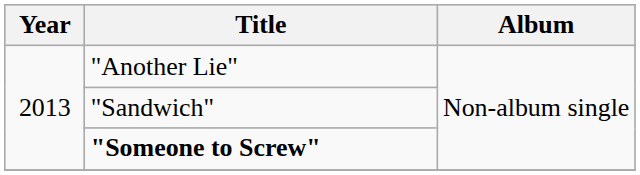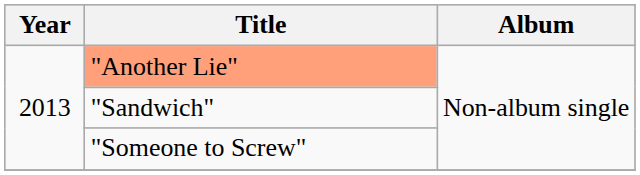"Another Lie" | Title: no background -> lightsalmon background
"Someone to Screw" | Title: bold -> normal
